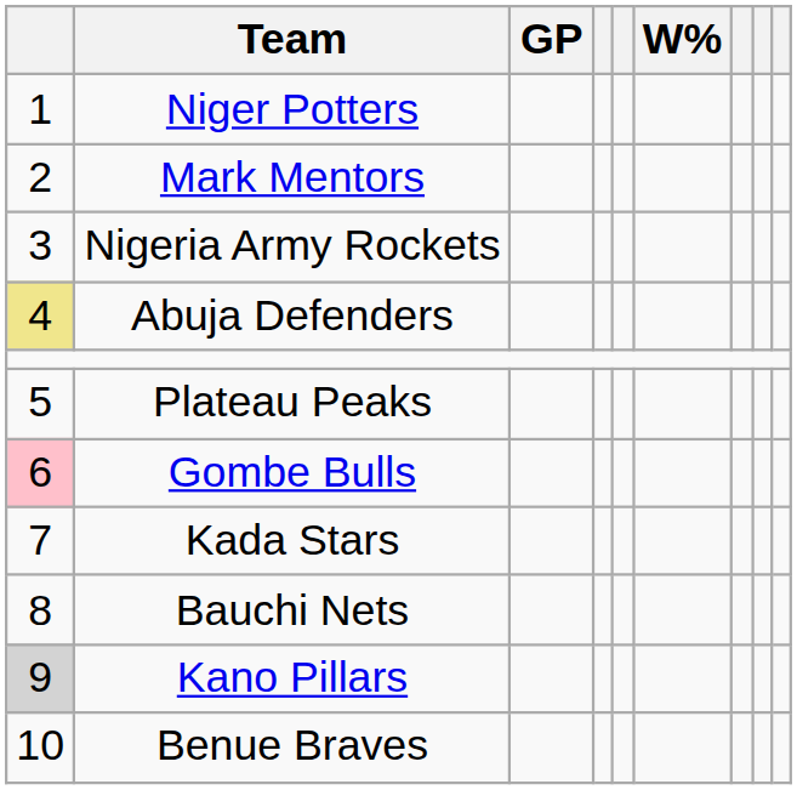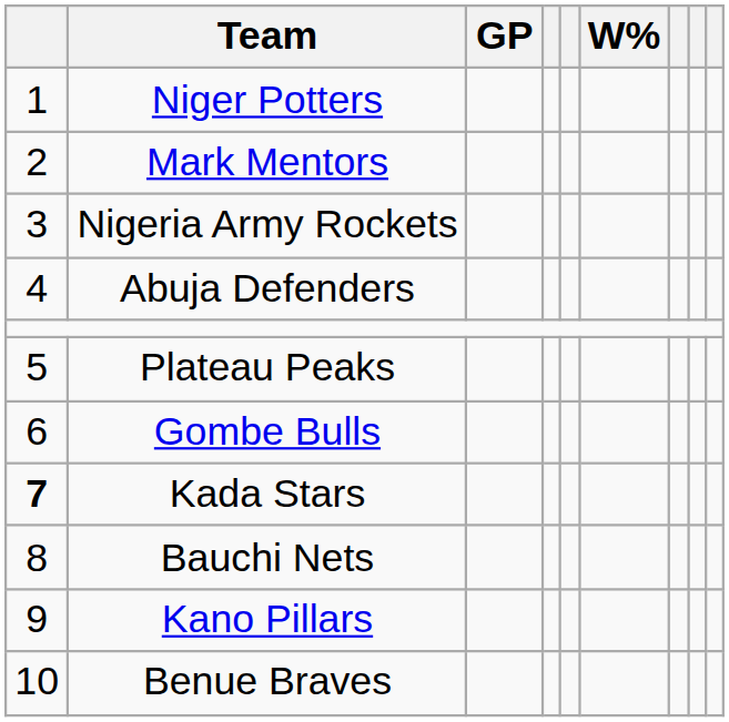Abuja Defenders | column 1: khaki background -> no background
Gombe Bulls | column 1: pink background -> no background
Kada Stars | column 1: normal -> bold
Kano Pillars | column 1: lightgrey background -> no background
